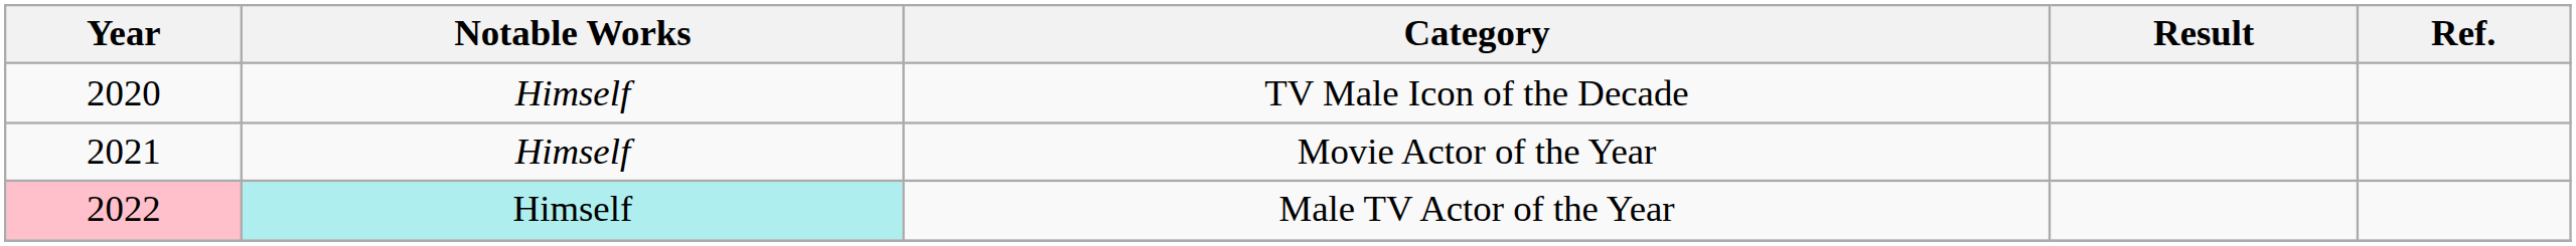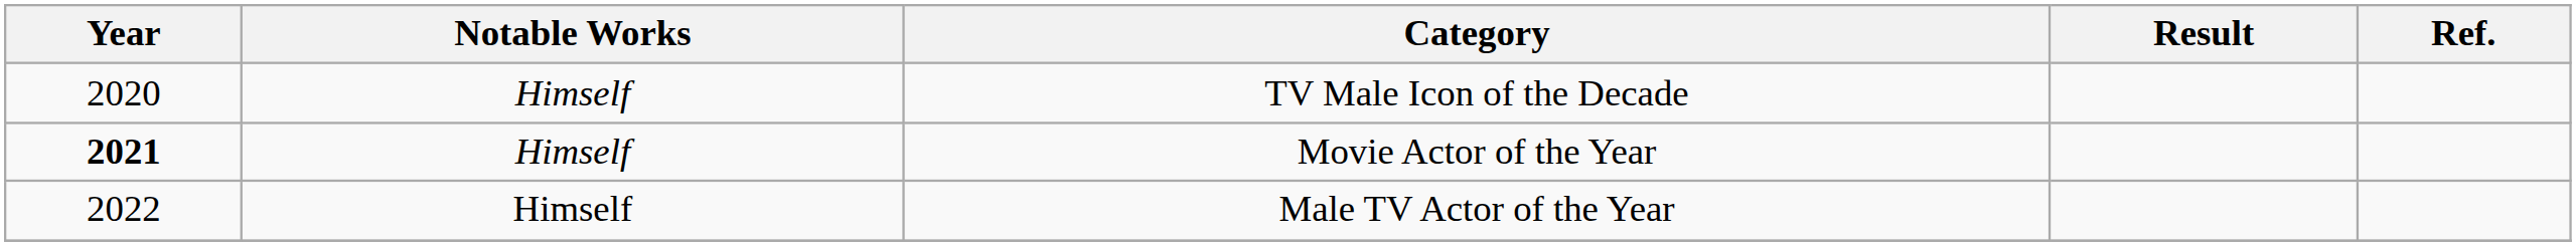Movie Actor of the Year | Year: normal -> bold
Male TV Actor of the Year | Year: pink background -> no background
Male TV Actor of the Year | Notable Works: paleturquoise background -> no background
